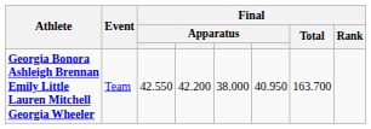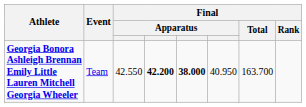row 4 | column 4: normal -> bold
row 4 | column 5: normal -> bold
